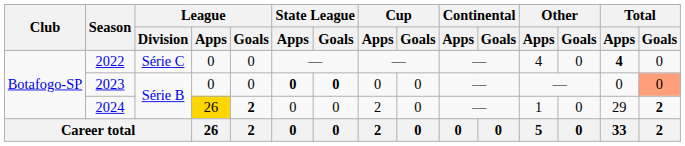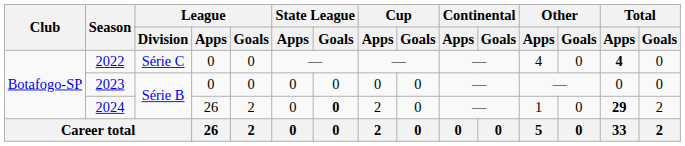2023 | State League / Apps: bold -> normal
2023 | State League / Goals: bold -> normal
2023 | Total / Goals: lightsalmon background -> no background
2024 | League / Apps: gold background -> no background
2024 | League / Goals: bold -> normal
2024 | State League / Goals: normal -> bold
2024 | Total / Apps: normal -> bold
2024 | Total / Goals: bold -> normal
